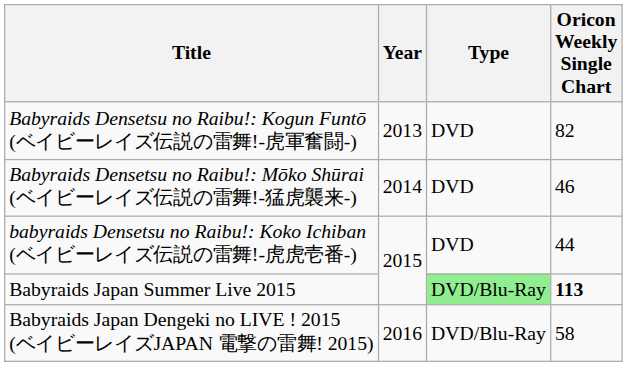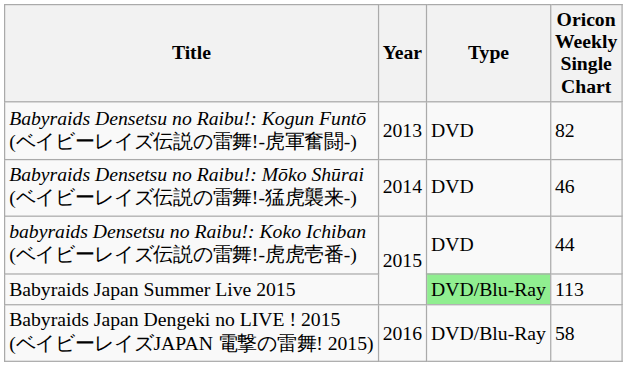Babyraids Japan Summer Live 2015 | Oricon Weekly Single Chart: bold -> normal
